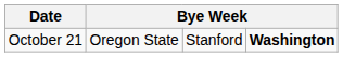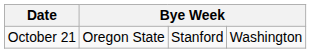October 21 | column 4: bold -> normal
